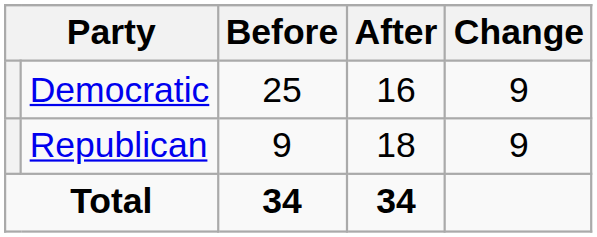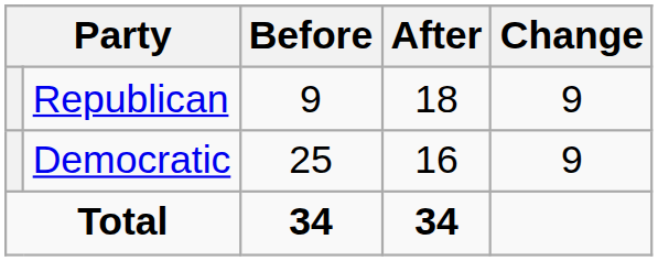rows swapped: Republican <-> Democratic
